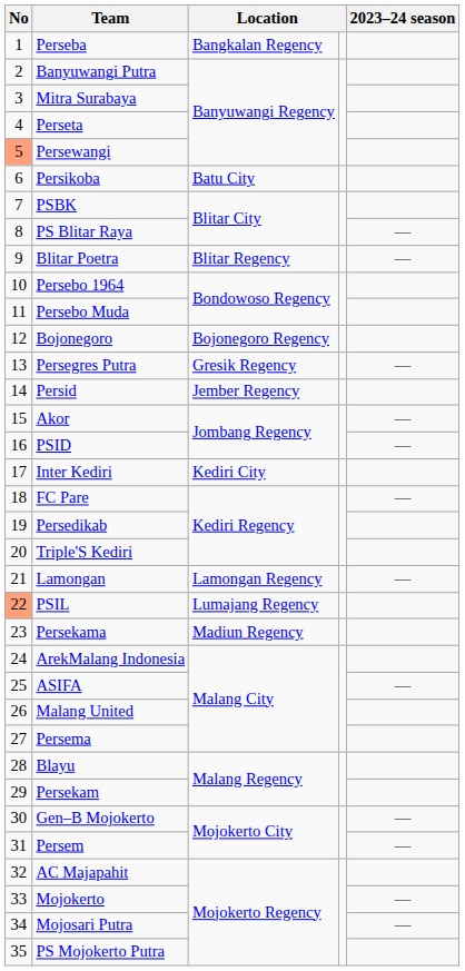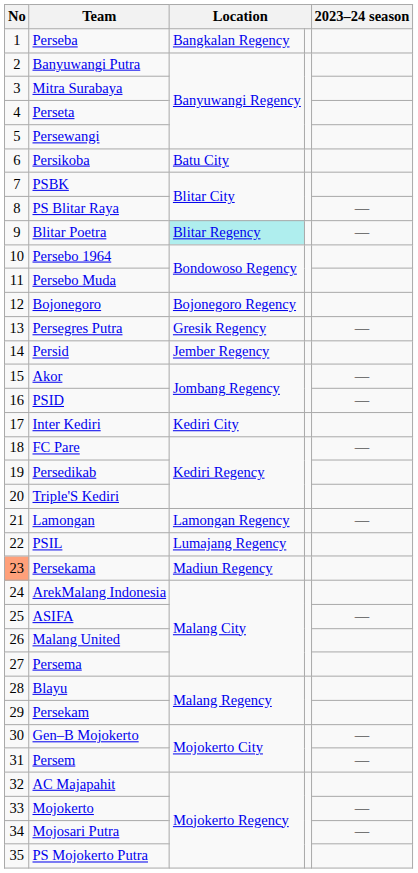Persewangi | No: lightsalmon background -> no background
Blitar Poetra | column 3: no background -> paleturquoise background
PSIL | No: lightsalmon background -> no background
Persekama | No: no background -> lightsalmon background
